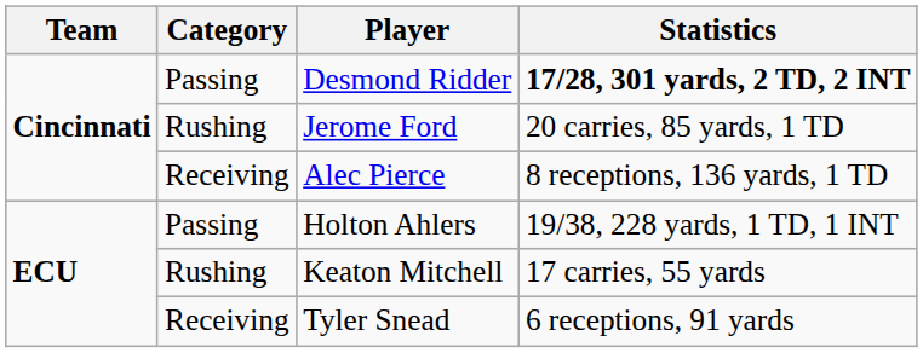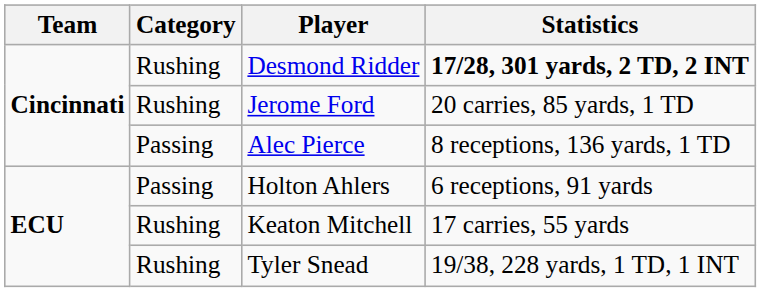Desmond Ridder | Category: Passing -> Rushing
Alec Pierce | Category: Receiving -> Passing
Holton Ahlers | Statistics: 19/38, 228 yards, 1 TD, 1 INT -> 6 receptions, 91 yards
Tyler Snead | Category: Receiving -> Rushing
Tyler Snead | Statistics: 6 receptions, 91 yards -> 19/38, 228 yards, 1 TD, 1 INT
